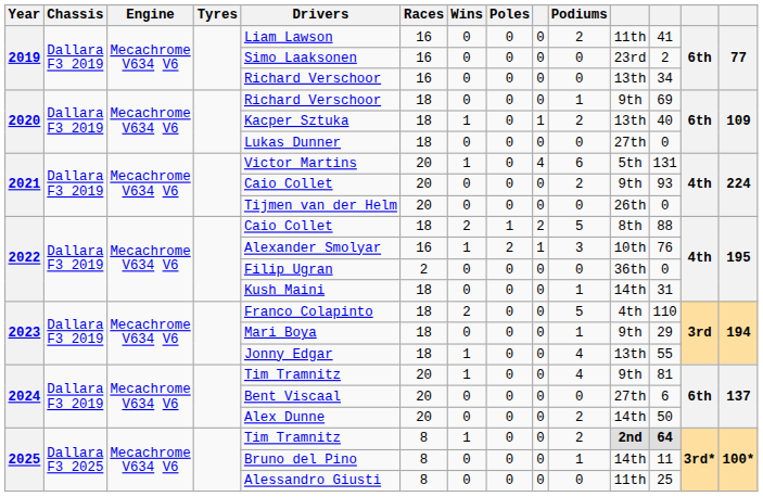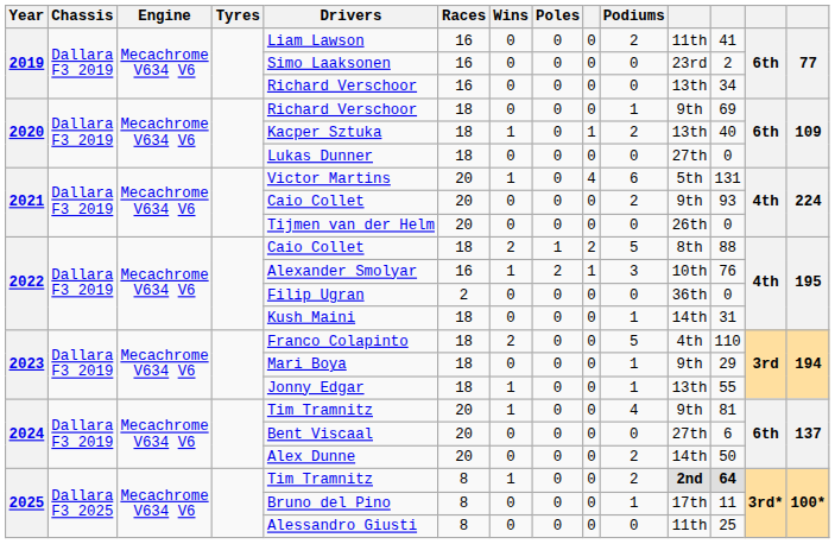row 17 | Podiums: 4 -> 1
row 22 | column 11: 14th -> 17th
